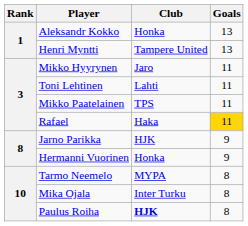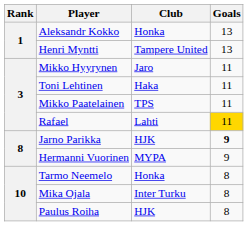Toni Lehtinen | Club: Lahti -> Haka
Rafael | Club: Haka -> Lahti
Jarno Parikka | Goals: normal -> bold
Hermanni Vuorinen | Club: Honka -> MYPA
Tarmo Neemelo | Club: MYPA -> Honka
Paulus Roiha | Club: bold -> normal
